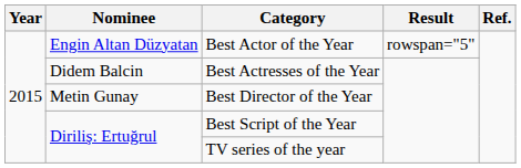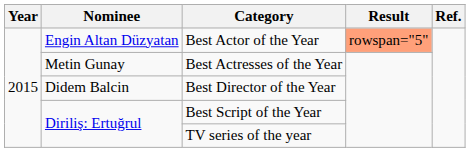Best Actor of the Year | Result: no background -> lightsalmon background
Best Actresses of the Year | Nominee: Didem Balcin -> Metin Gunay
Best Director of the Year | Nominee: Metin Gunay -> Didem Balcin
